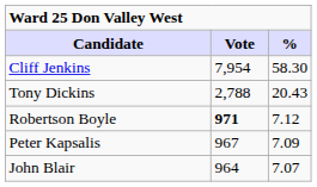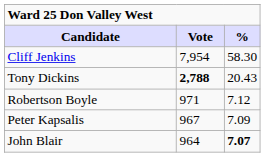Tony Dickins | Vote: normal -> bold
Robertson Boyle | Vote: bold -> normal
John Blair | %: normal -> bold
